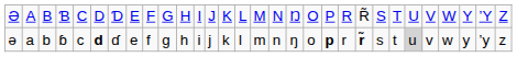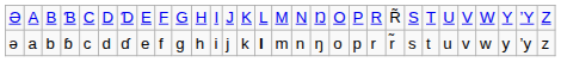ə | column 6: bold -> normal
ə | column 15: normal -> bold
ə | column 20: bold -> normal
ə | column 22: bold -> normal
ə | column 25: lightgrey background -> no background
